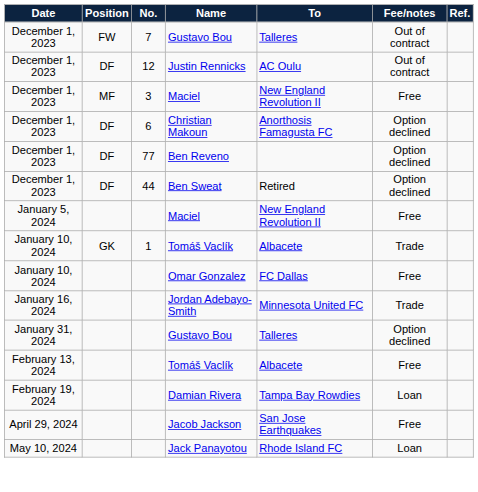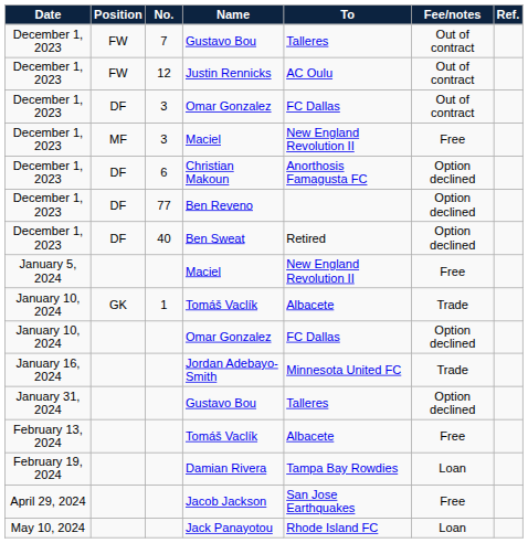Justin Rennicks | Position: DF -> FW
+ row: December 1, 2023 | DF | 3 | Omar Gonzalez | FC Dallas | Out of contract
Ben Sweat | No.: 44 -> 40
January 10, 2024 / Omar Gonzalez | Fee/notes: Free -> Option declined
